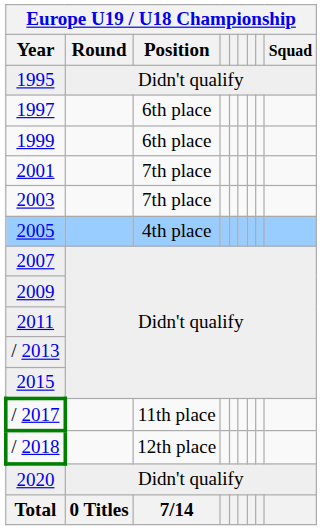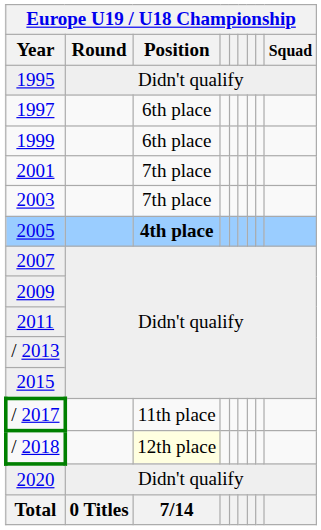2005 | Europe U19 / U18 Championship / Position: normal -> bold
/ 2018 | Europe U19 / U18 Championship / Position: no background -> lightyellow background
